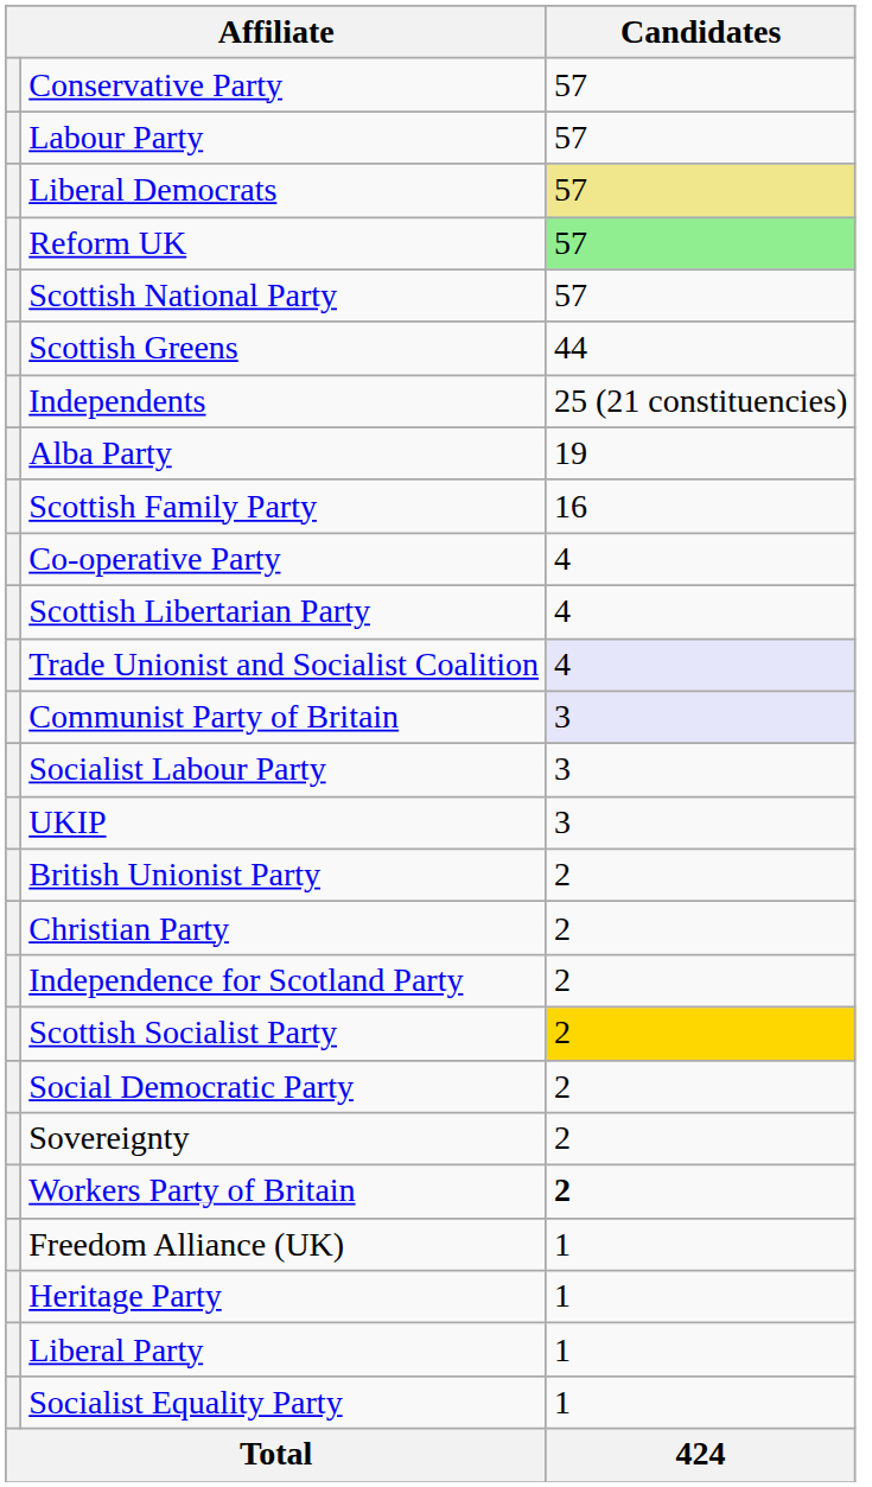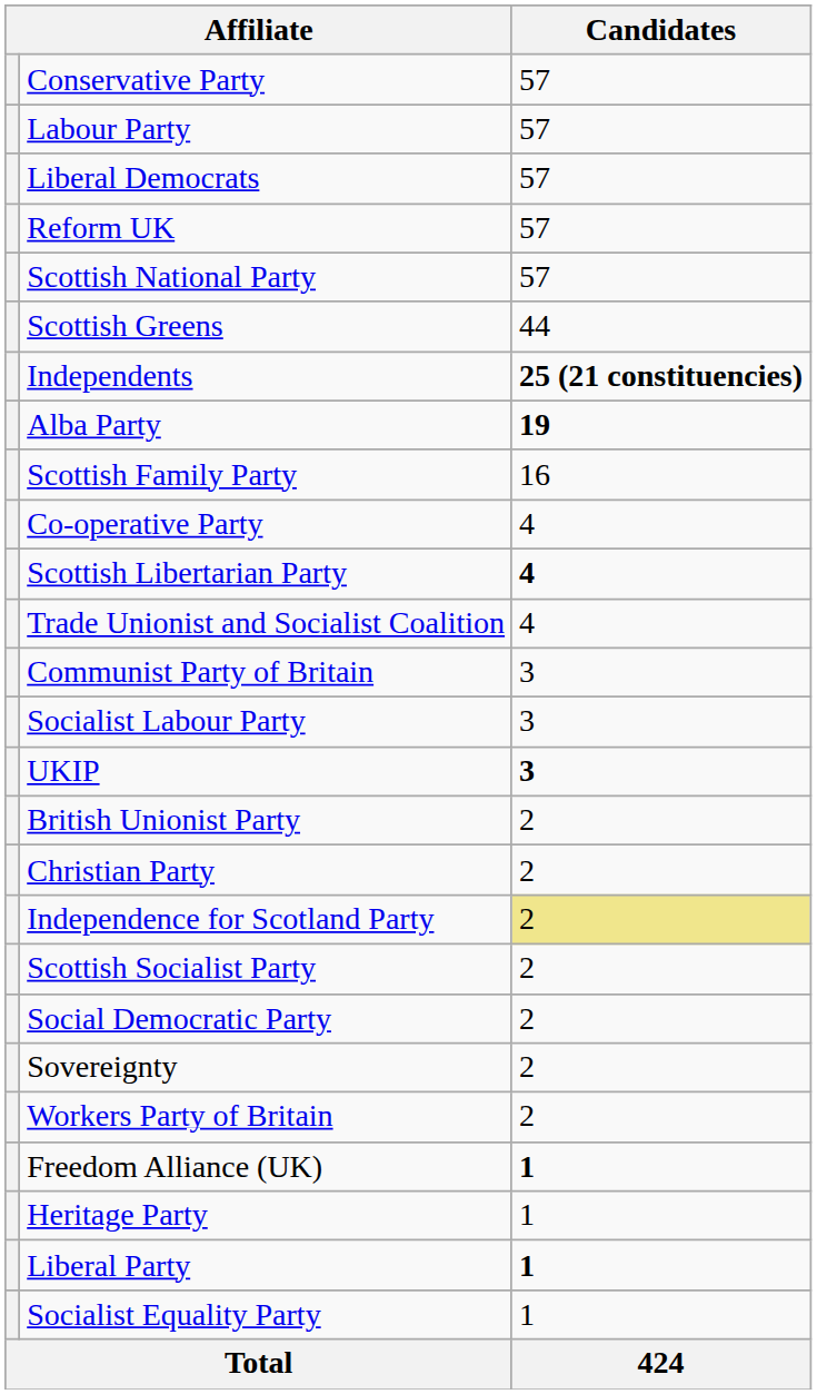Liberal Democrats | Candidates: khaki background -> no background
Reform UK | Candidates: lightgreen background -> no background
Independents | Candidates: normal -> bold
Alba Party | Candidates: normal -> bold
Scottish Libertarian Party | Candidates: normal -> bold
Trade Unionist and Socialist Coalition | Candidates: lavender background -> no background
Communist Party of Britain | Candidates: lavender background -> no background
UKIP | Candidates: normal -> bold
Independence for Scotland Party | Candidates: no background -> khaki background
Scottish Socialist Party | Candidates: gold background -> no background
Workers Party of Britain | Candidates: bold -> normal
Freedom Alliance (UK) | Candidates: normal -> bold
Liberal Party | Candidates: normal -> bold
